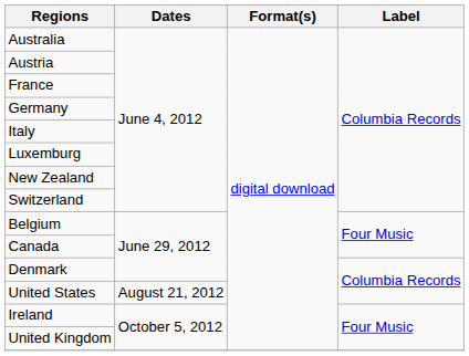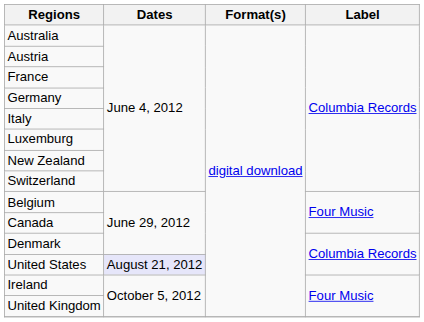United States | Dates: no background -> lavender background
